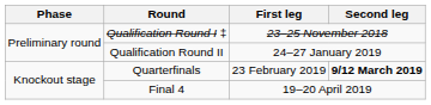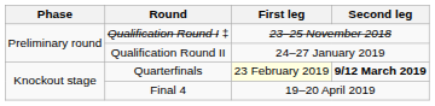Quarterfinals | First leg: no background -> lightyellow background
